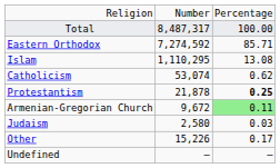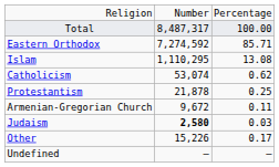Protestantism | column 3: bold -> normal
Armenian-Gregorian Church | column 3: lightgreen background -> no background
Judaism | column 2: normal -> bold
